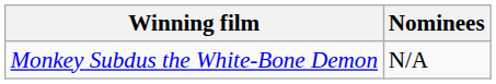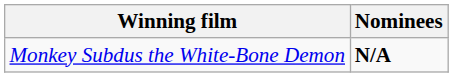Monkey Subdus the White-Bone Demon | Nominees: normal -> bold
